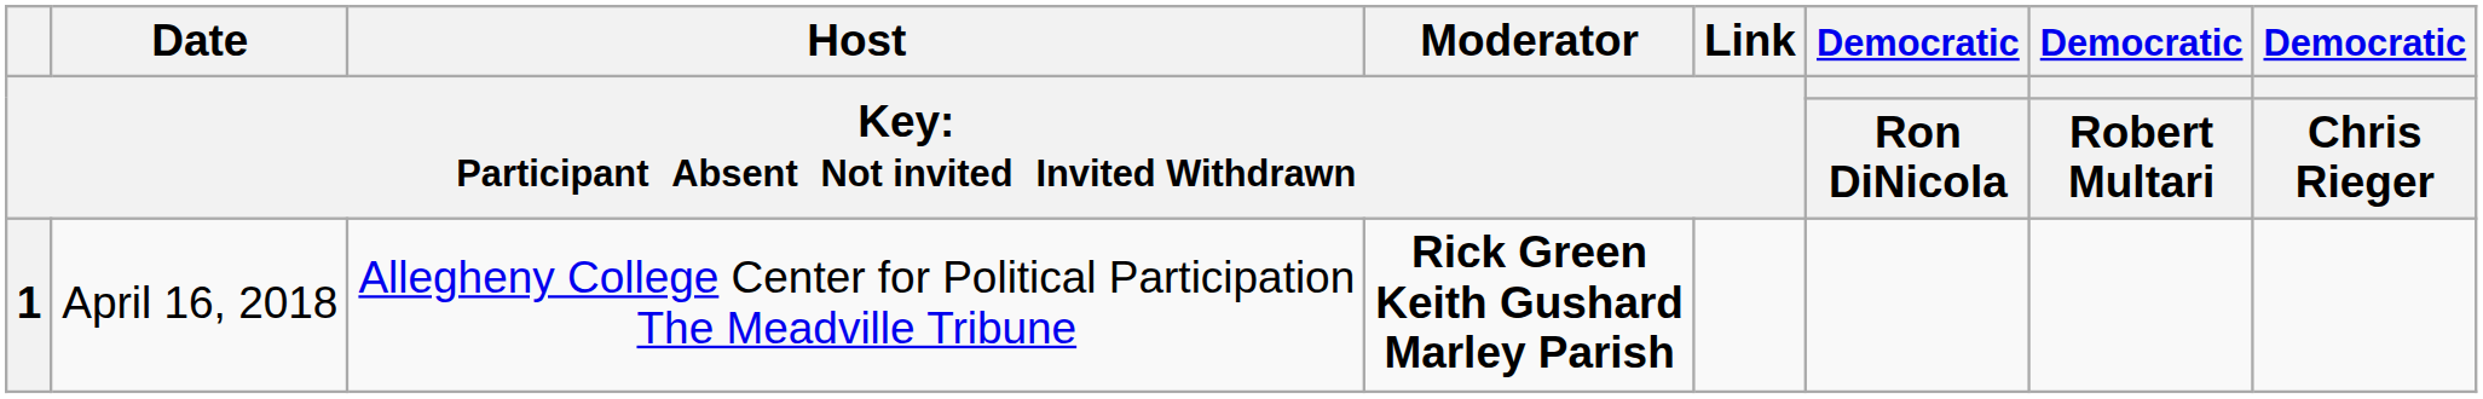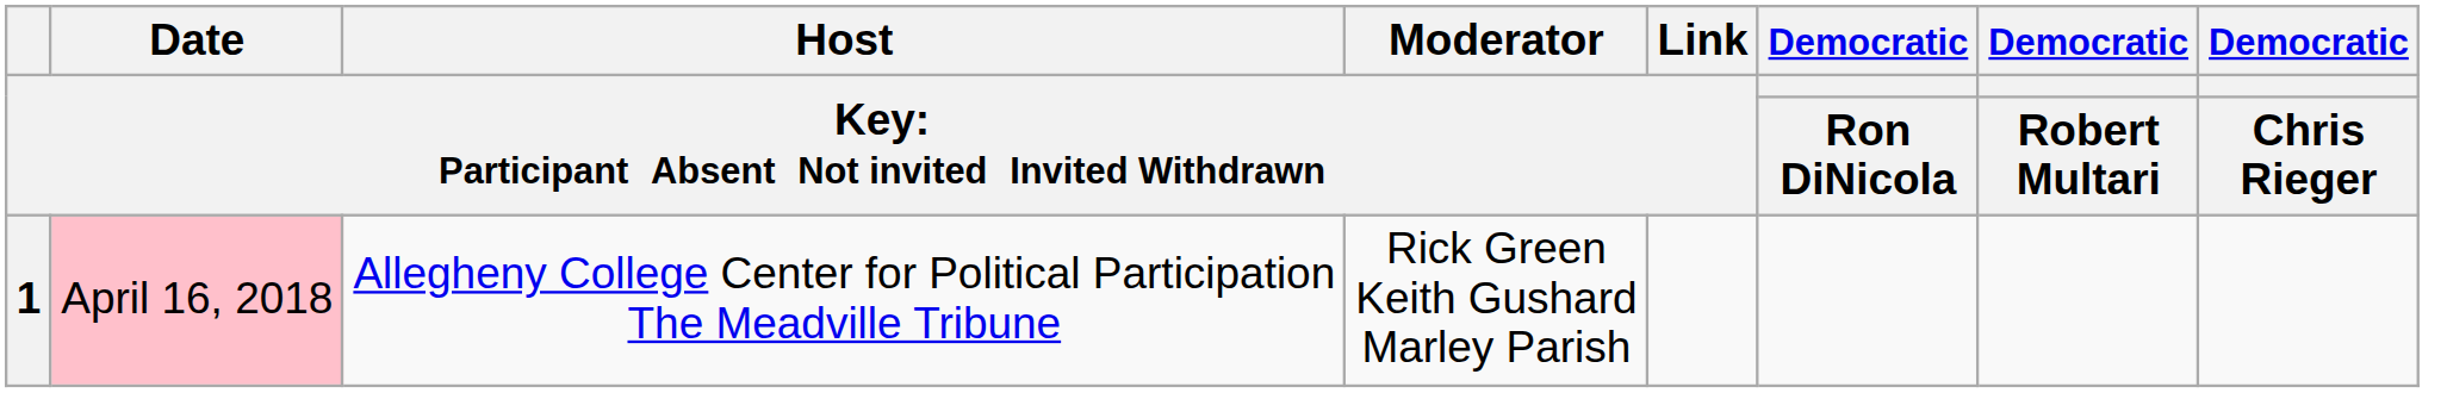1 | column 2: no background -> pink background
1 | column 4: bold -> normal
